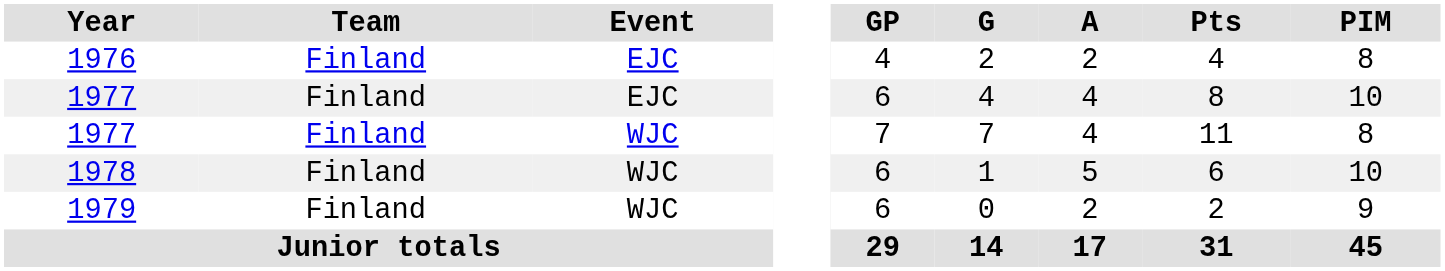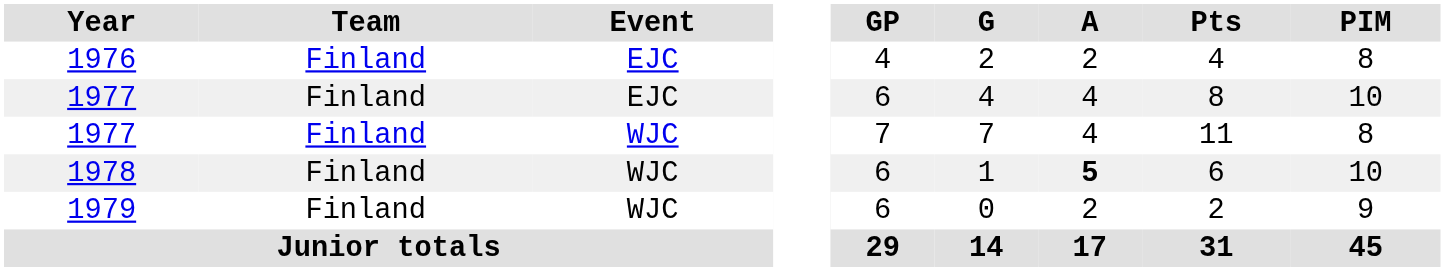1978 | A: normal -> bold
